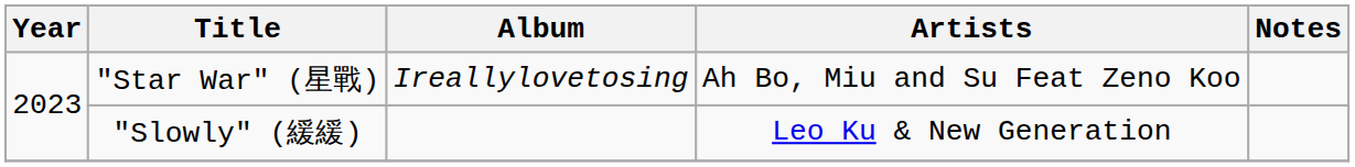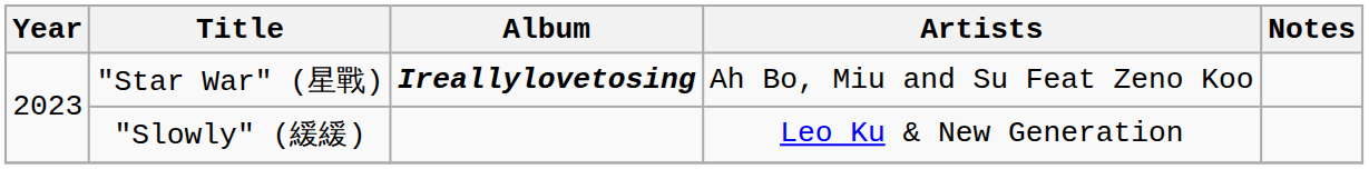"Star War" (星戰) | Album: normal -> bold
